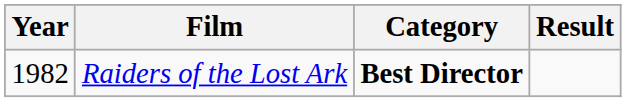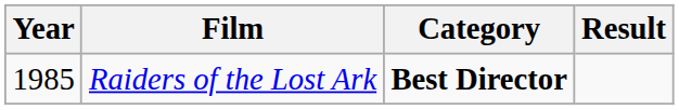Raiders of the Lost Ark | Year: 1982 -> 1985
